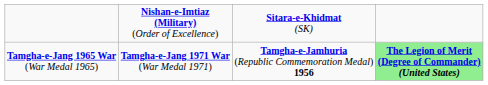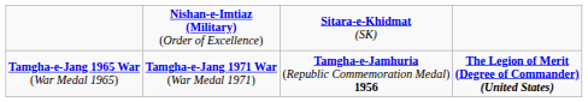Tamgha-e-Jang 1965 War (War Medal 1965) | column 4: lightgreen background -> no background
